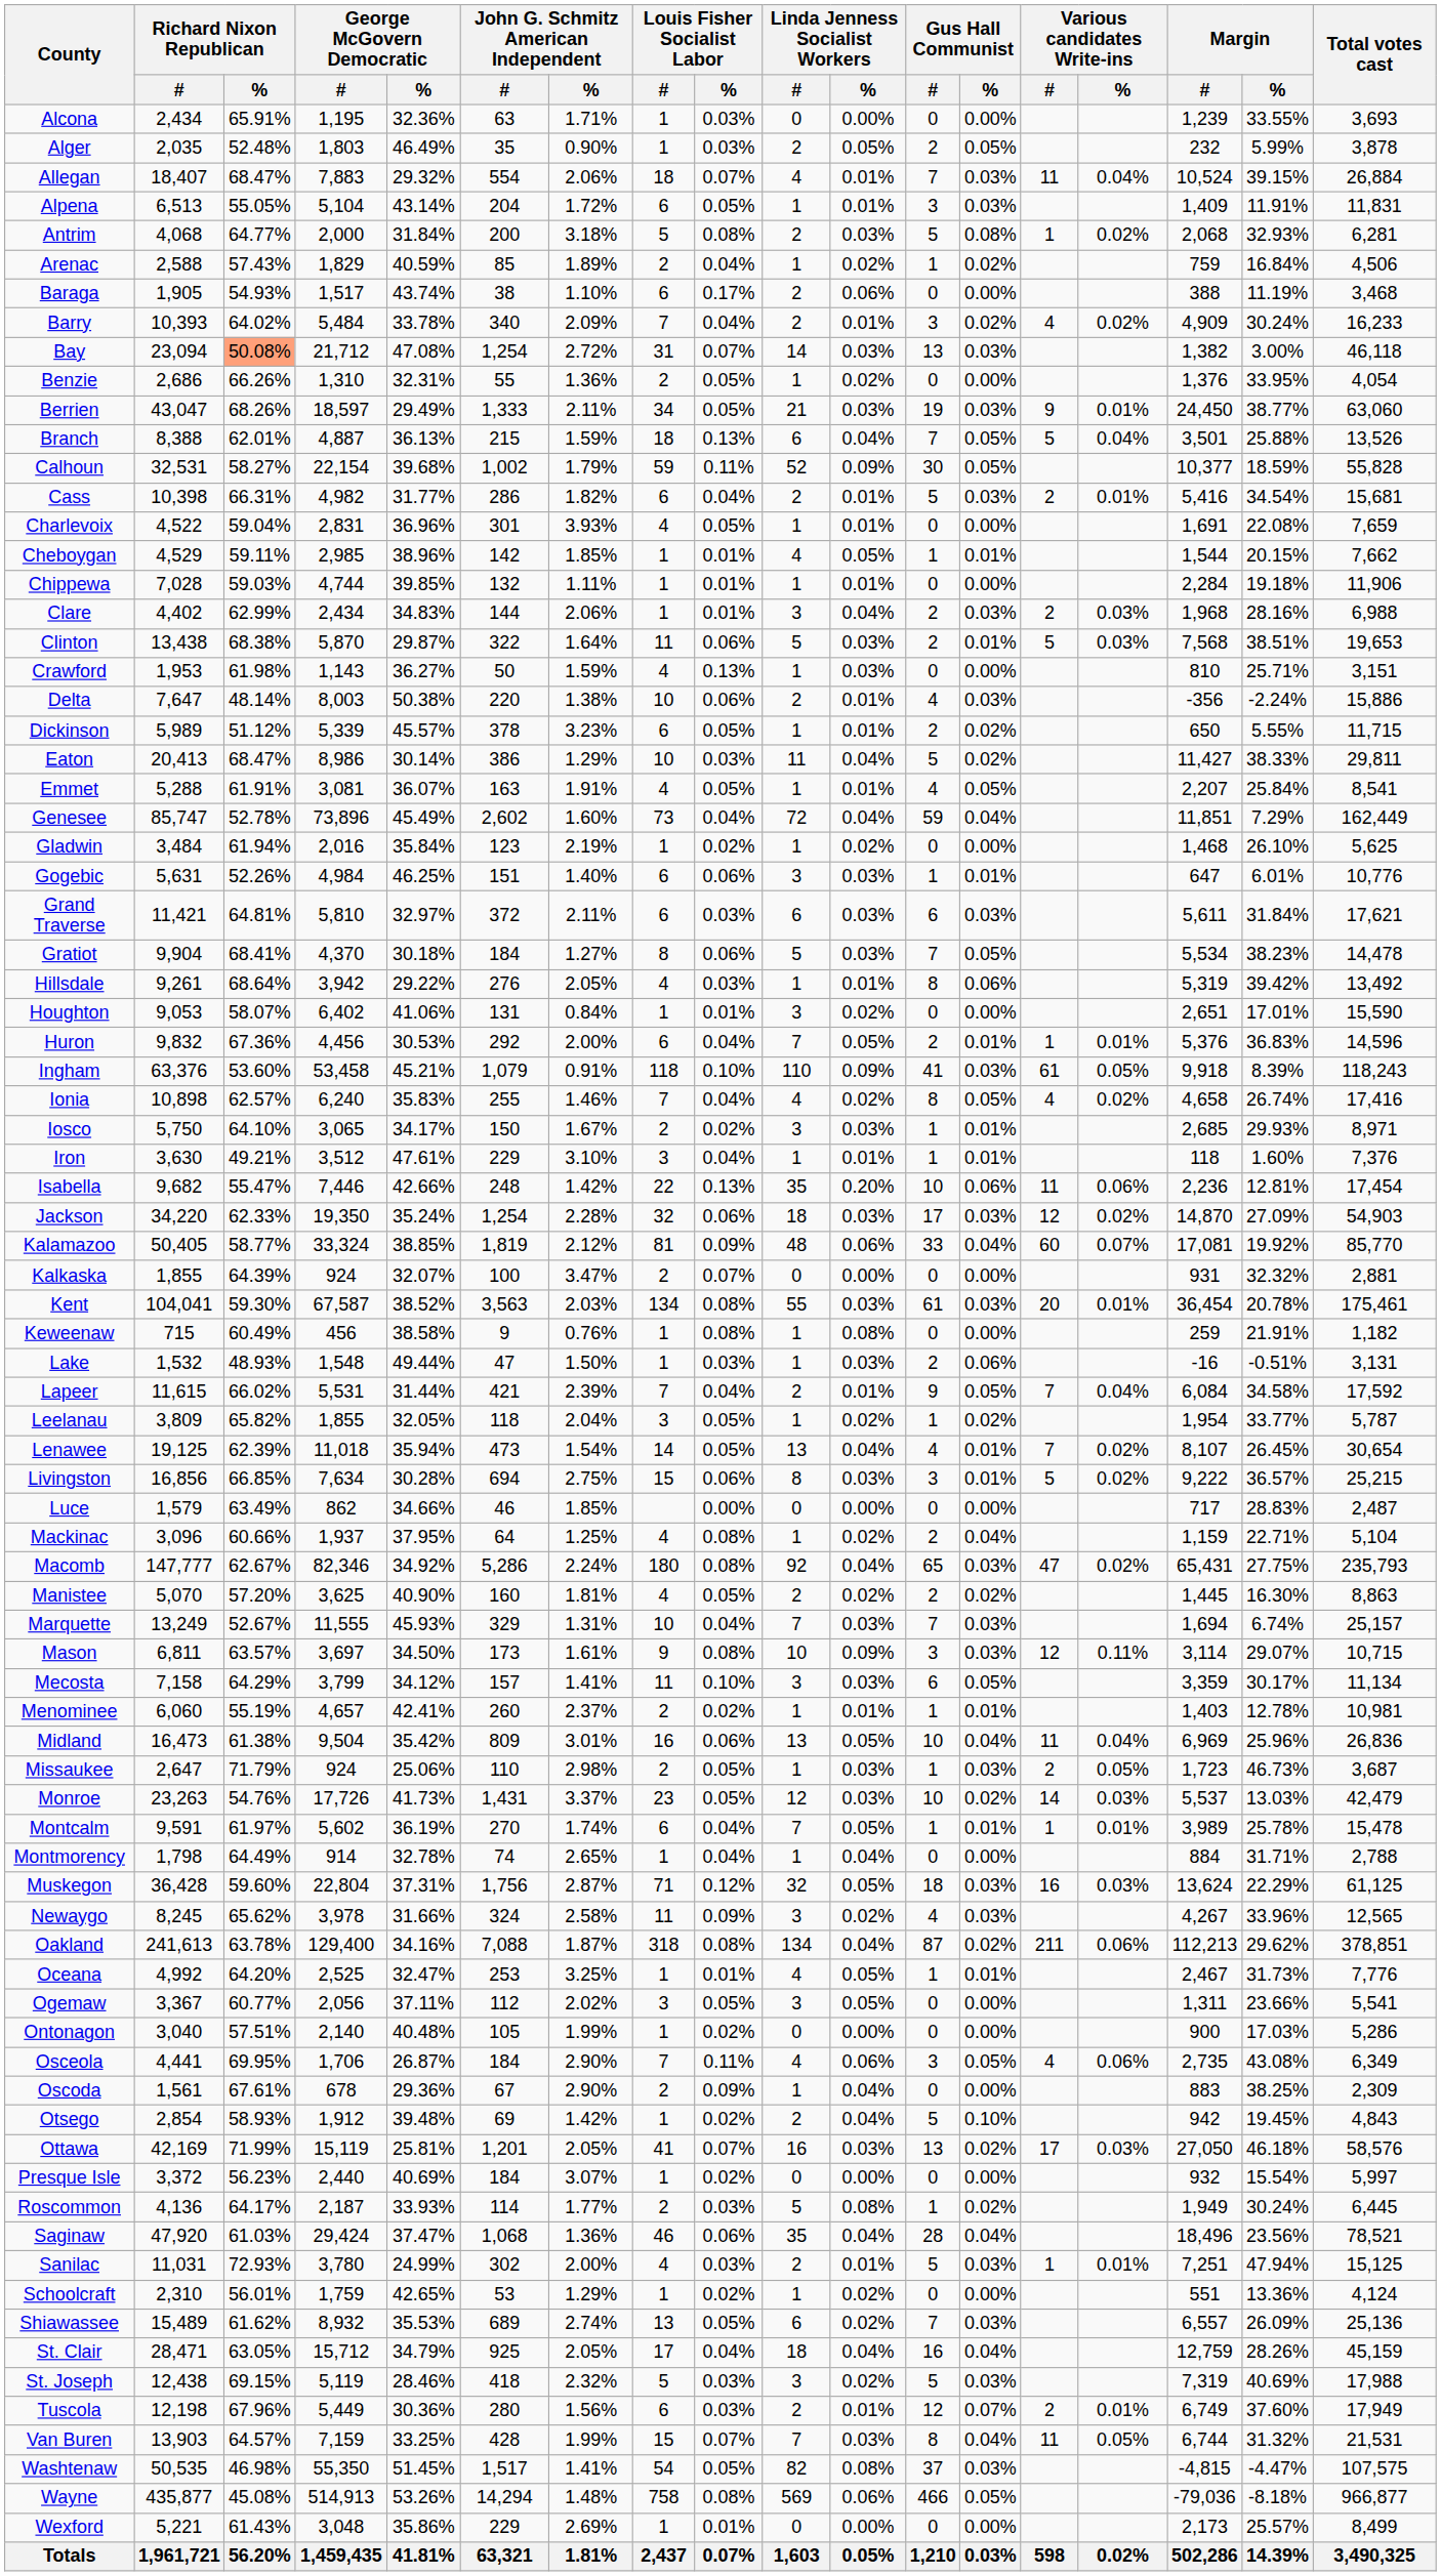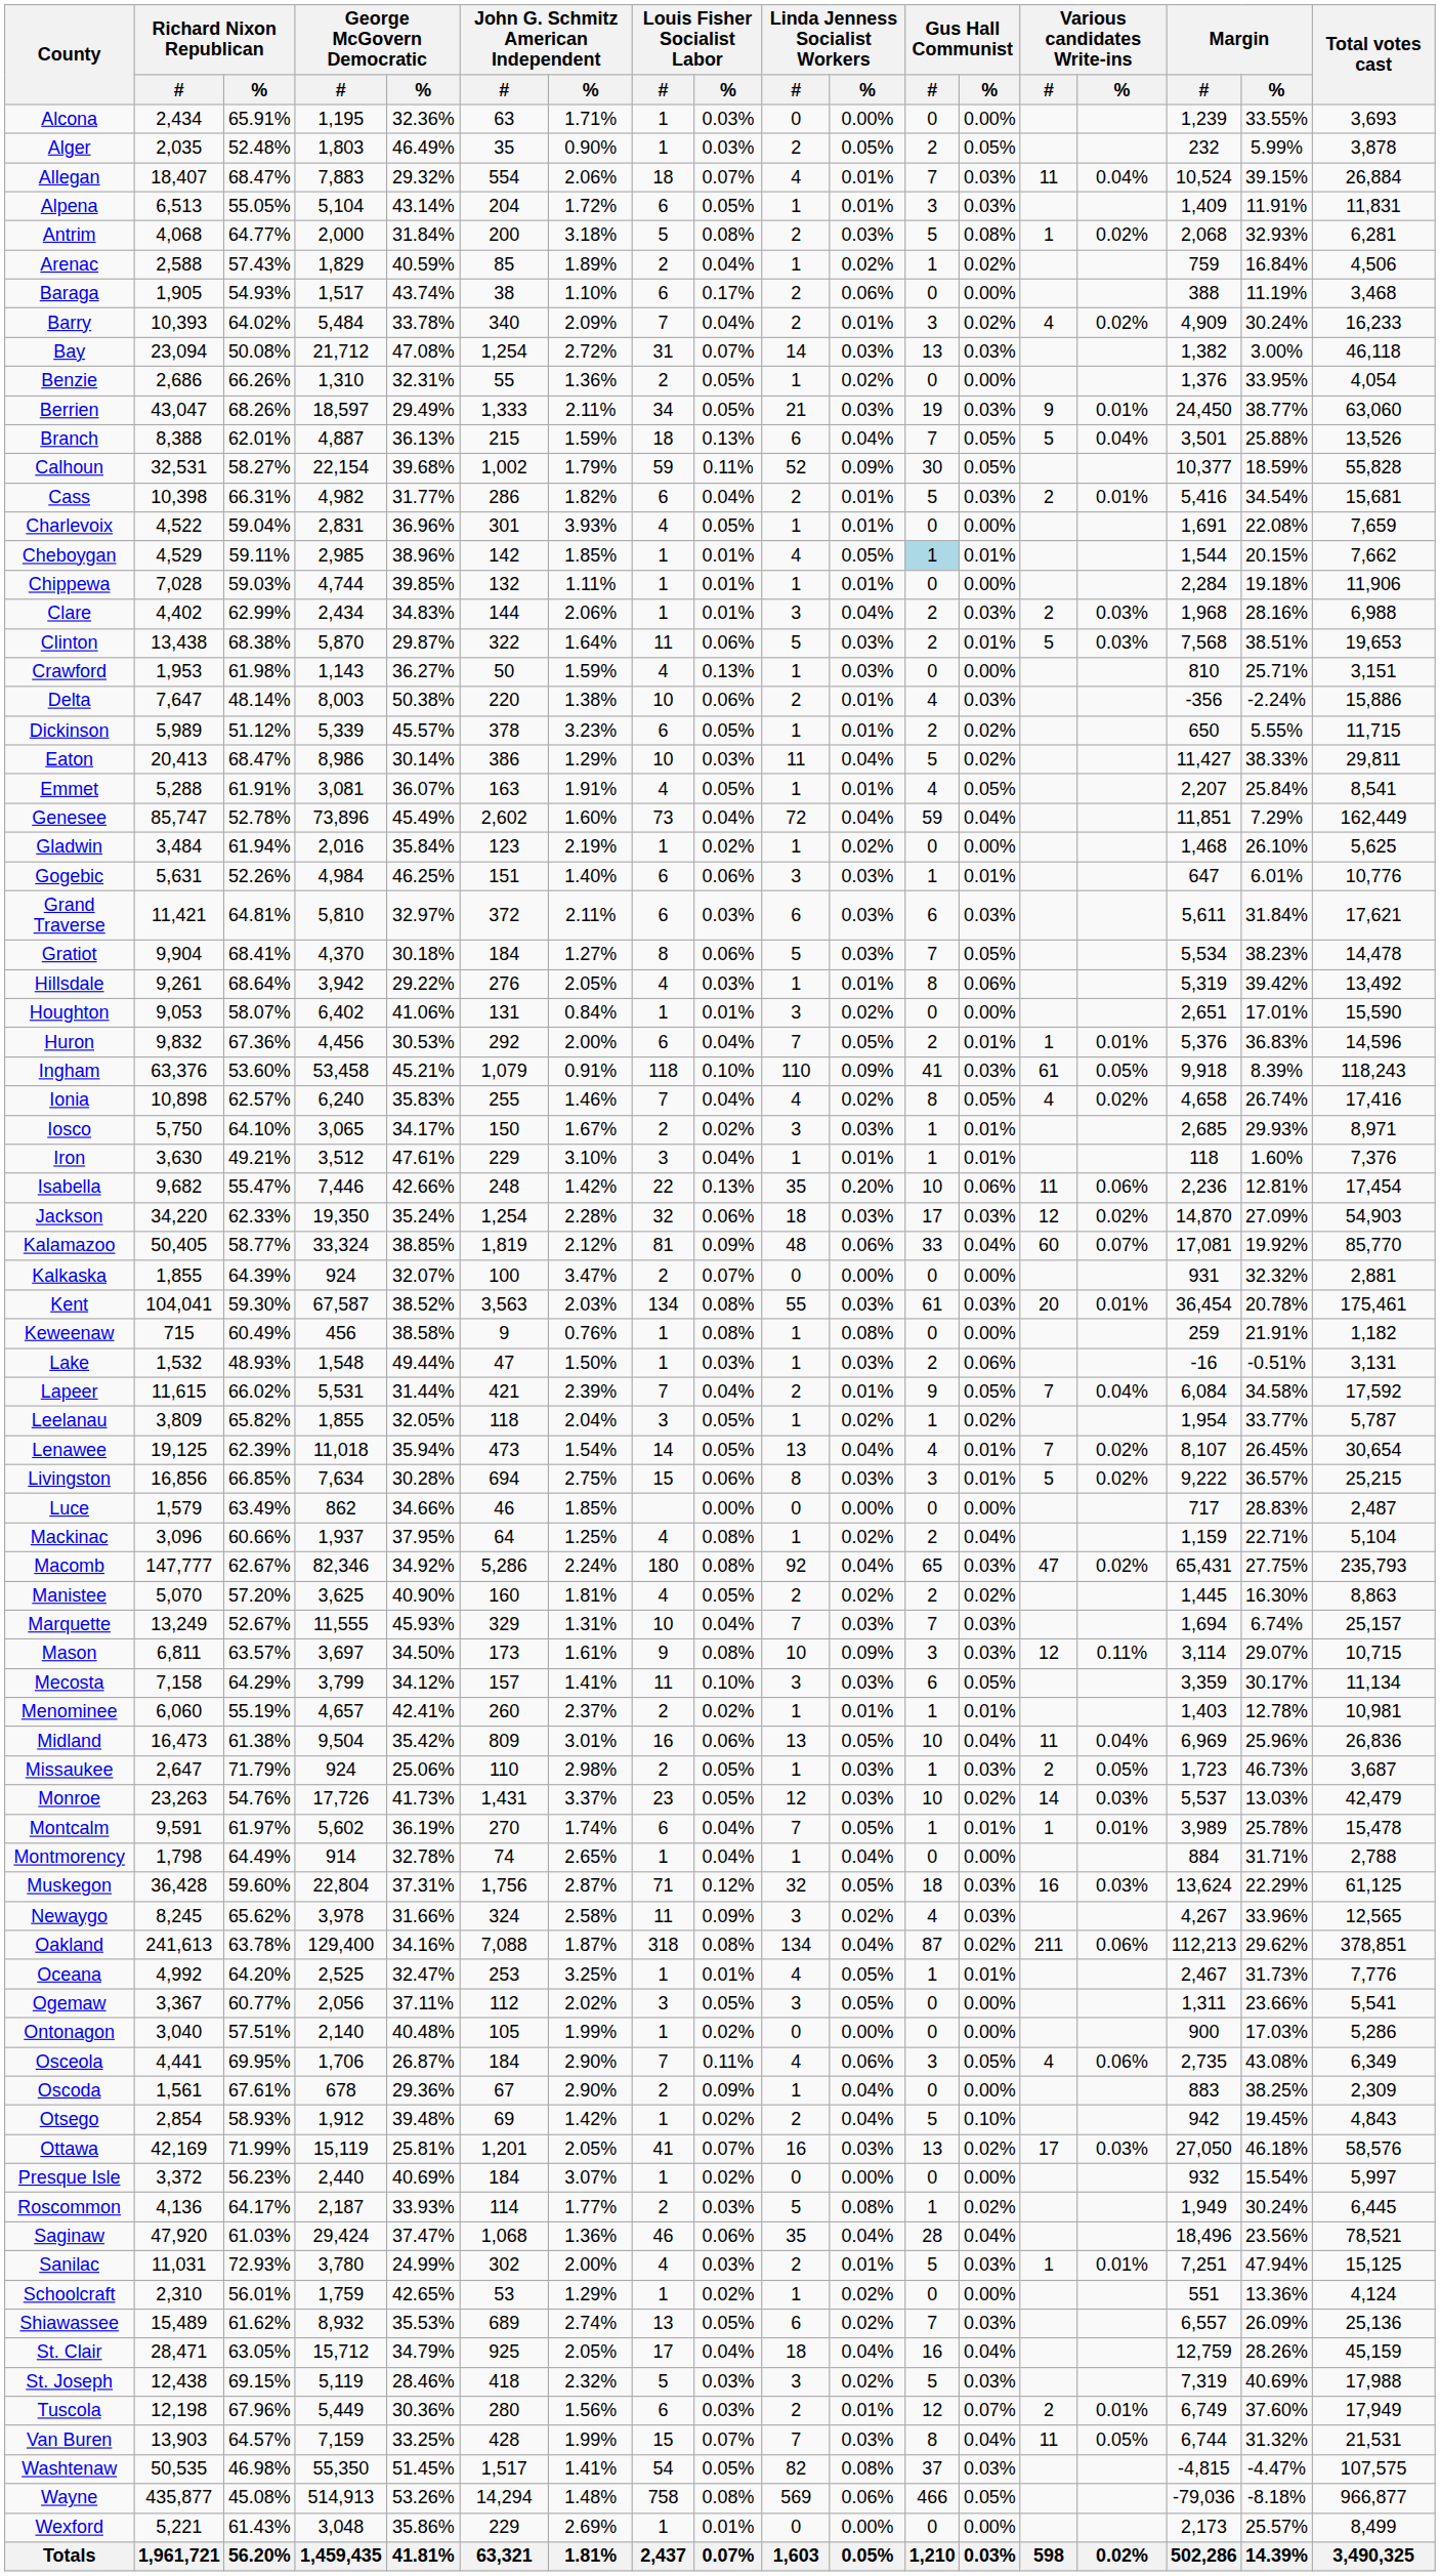Bay | Richard Nixon Republican / %: lightsalmon background -> no background
Cheboygan | Gus Hall Communist / #: no background -> lightblue background
